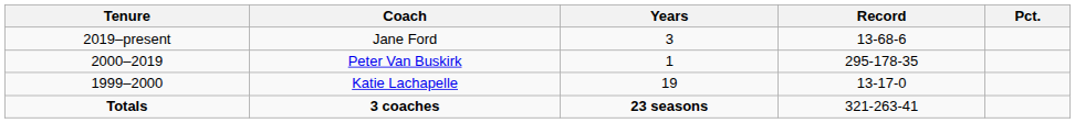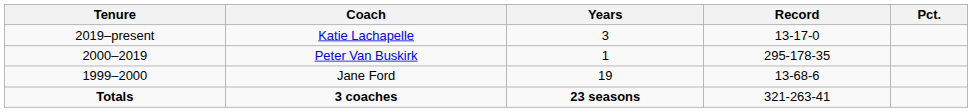2019–present | Coach: Jane Ford -> Katie Lachapelle
2019–present | Record: 13-68-6 -> 13-17-0
1999–2000 | Coach: Katie Lachapelle -> Jane Ford
1999–2000 | Record: 13-17-0 -> 13-68-6
